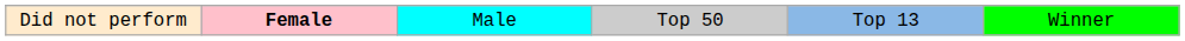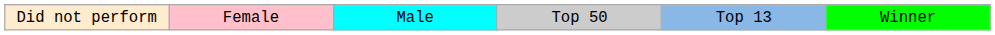Did not perform | column 2: bold -> normal
